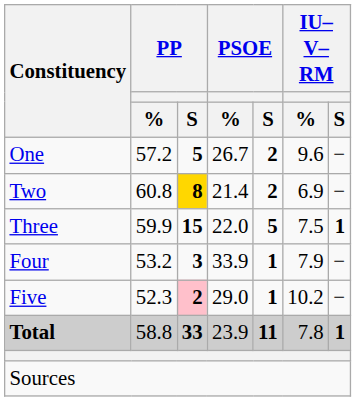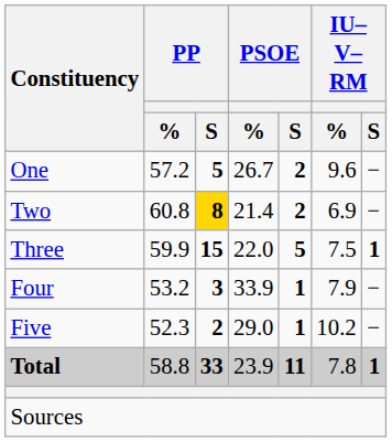Five | PP / S: pink background -> no background
